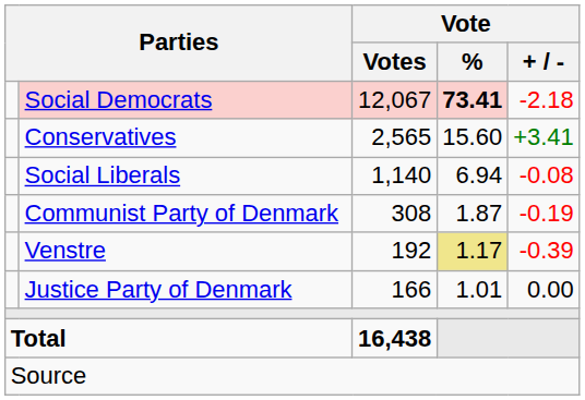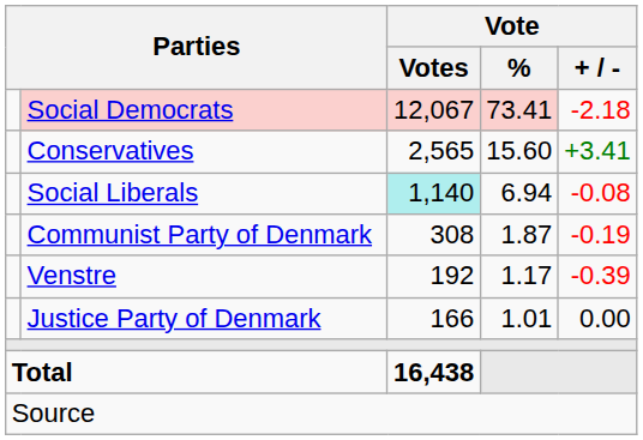Social Democrats | Vote / %: bold -> normal
Social Liberals | Vote / Votes: no background -> paleturquoise background
Venstre | Vote / %: khaki background -> no background
